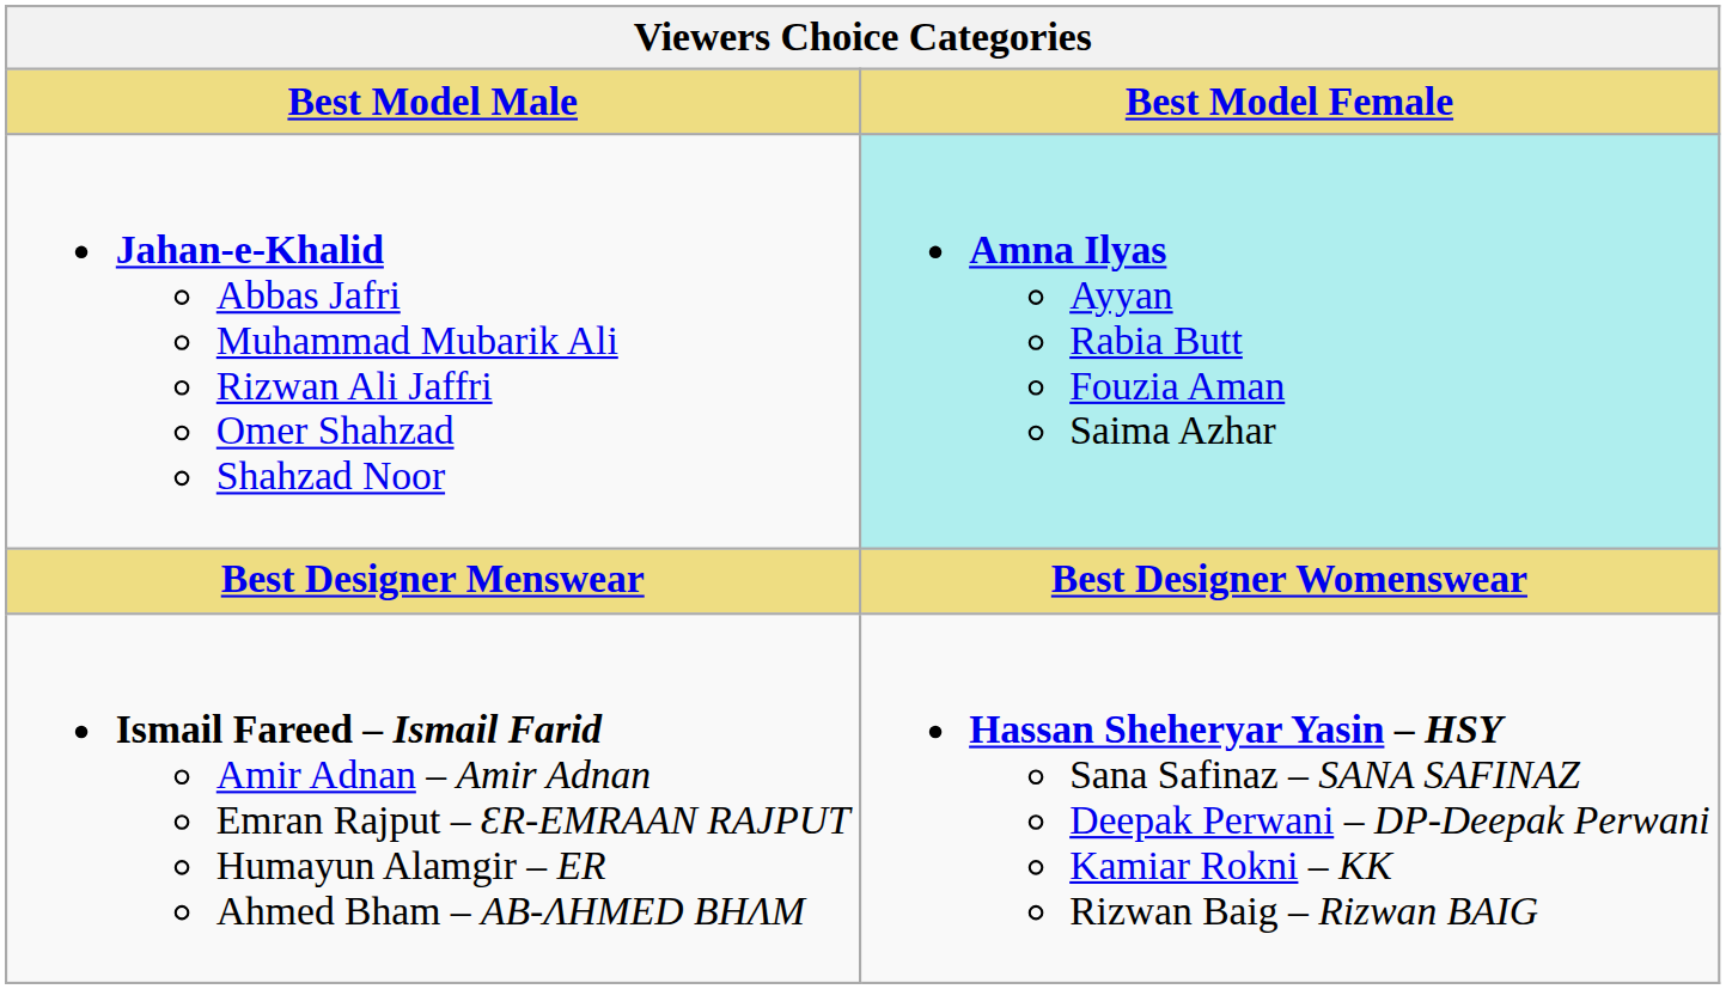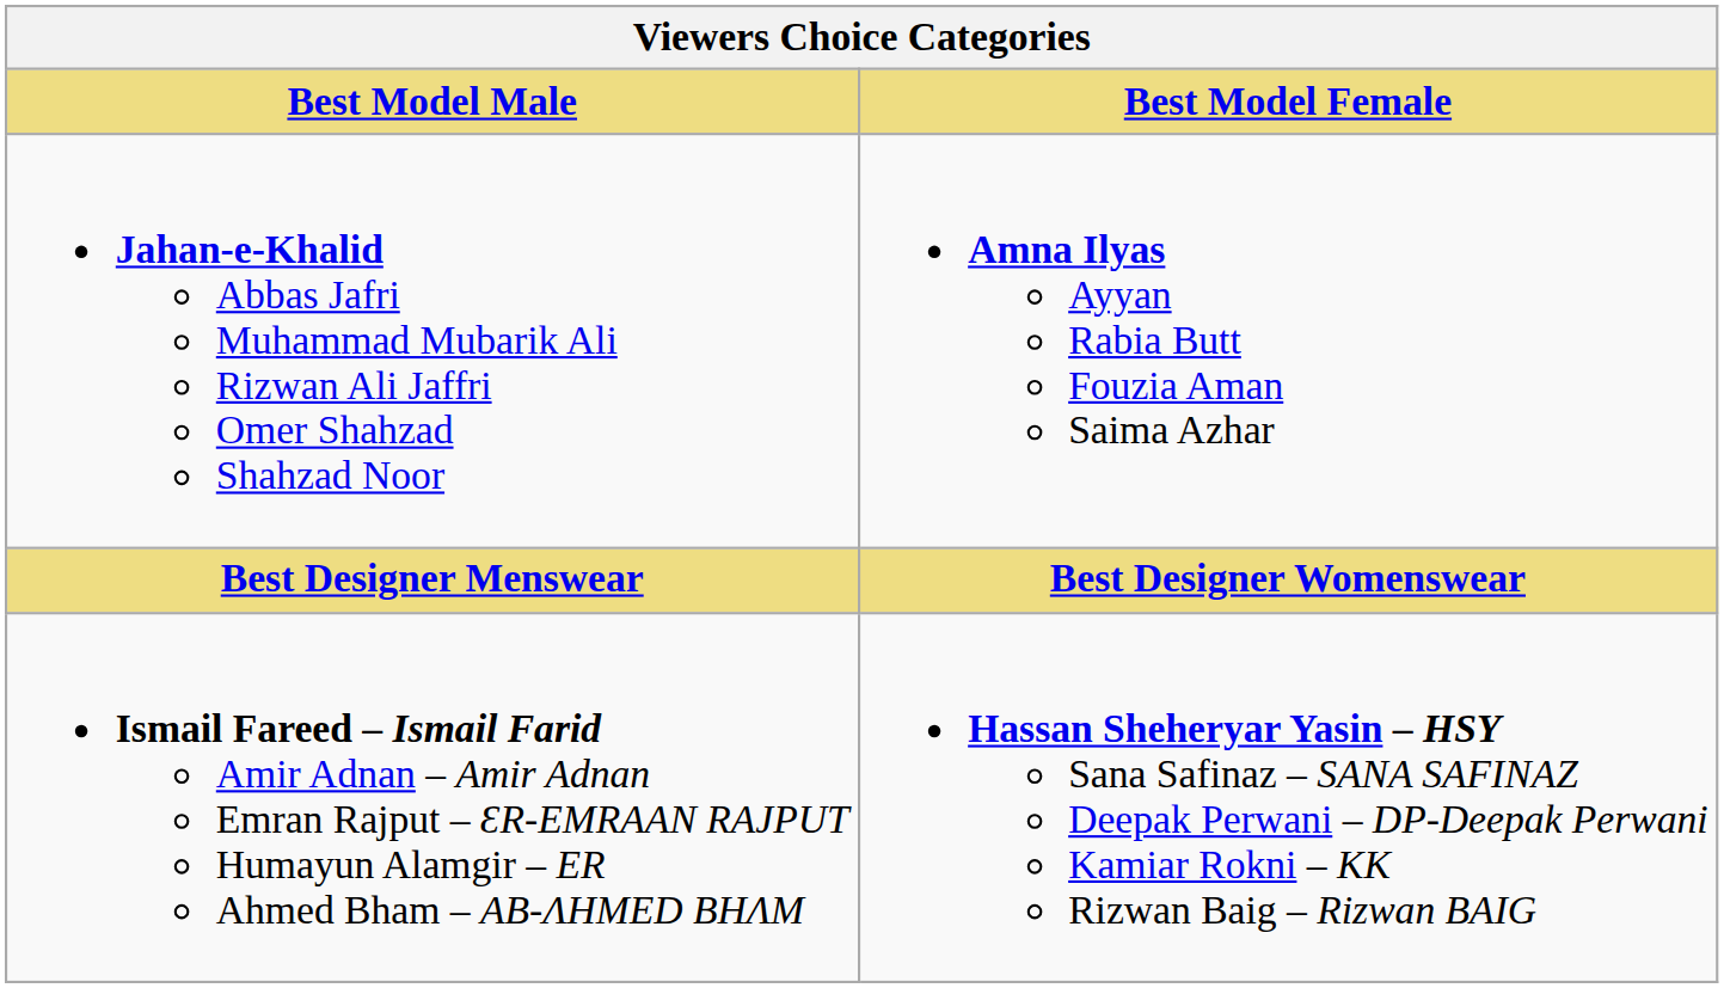row 3 | Best Model Female: paleturquoise background -> no background
